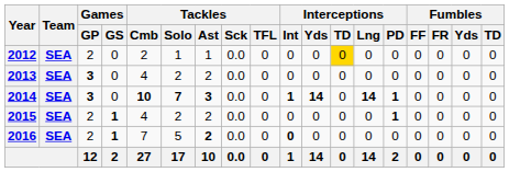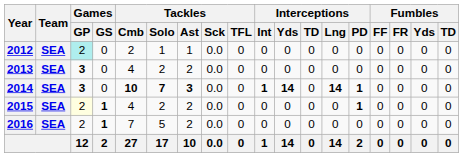2012 | Games / GP: no background -> paleturquoise background
2012 | Interceptions / TD: gold background -> no background
2015 | Games / GP: no background -> lightyellow background
2016 | Tackles / Ast: bold -> normal
2016 | Interceptions / Int: bold -> normal
